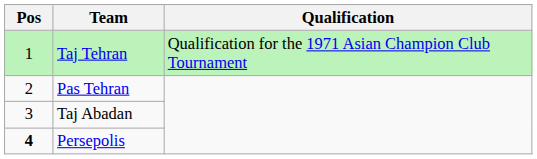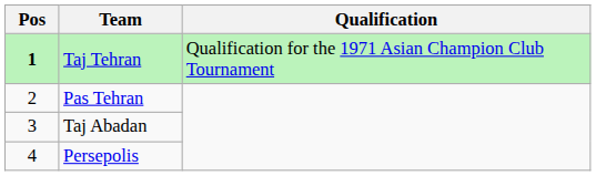Taj Tehran | Pos: normal -> bold
Persepolis | Pos: bold -> normal
